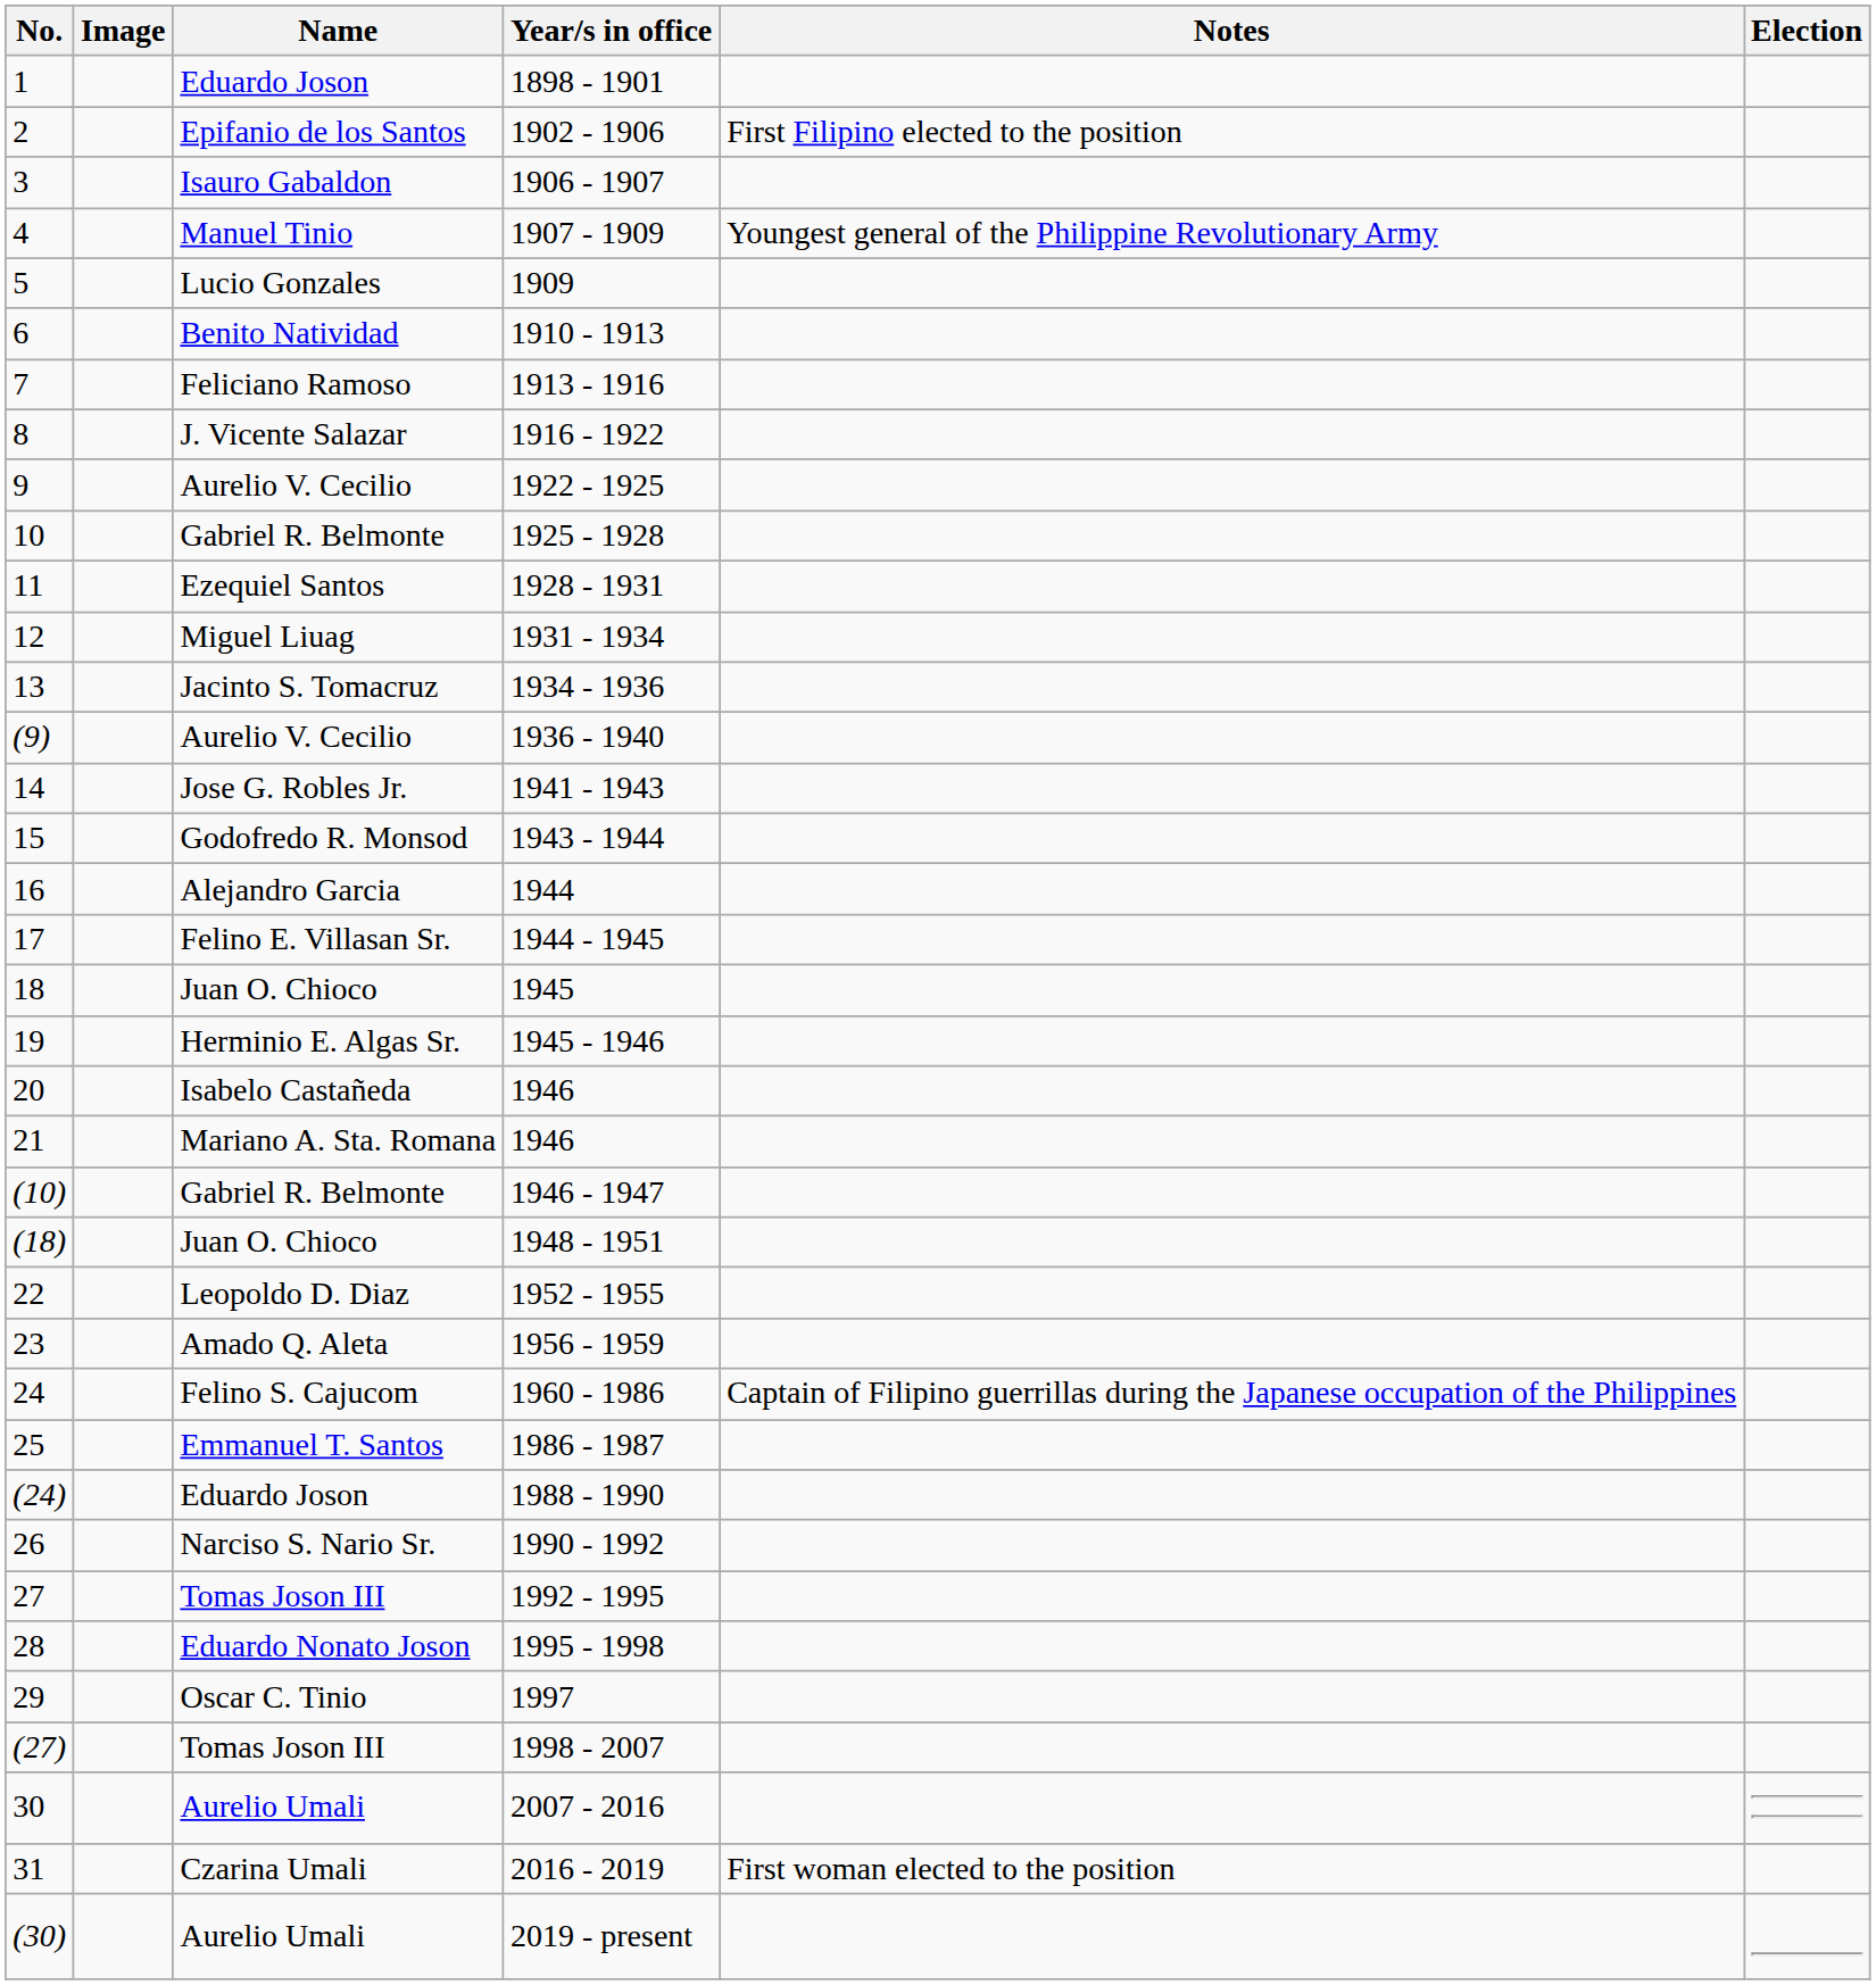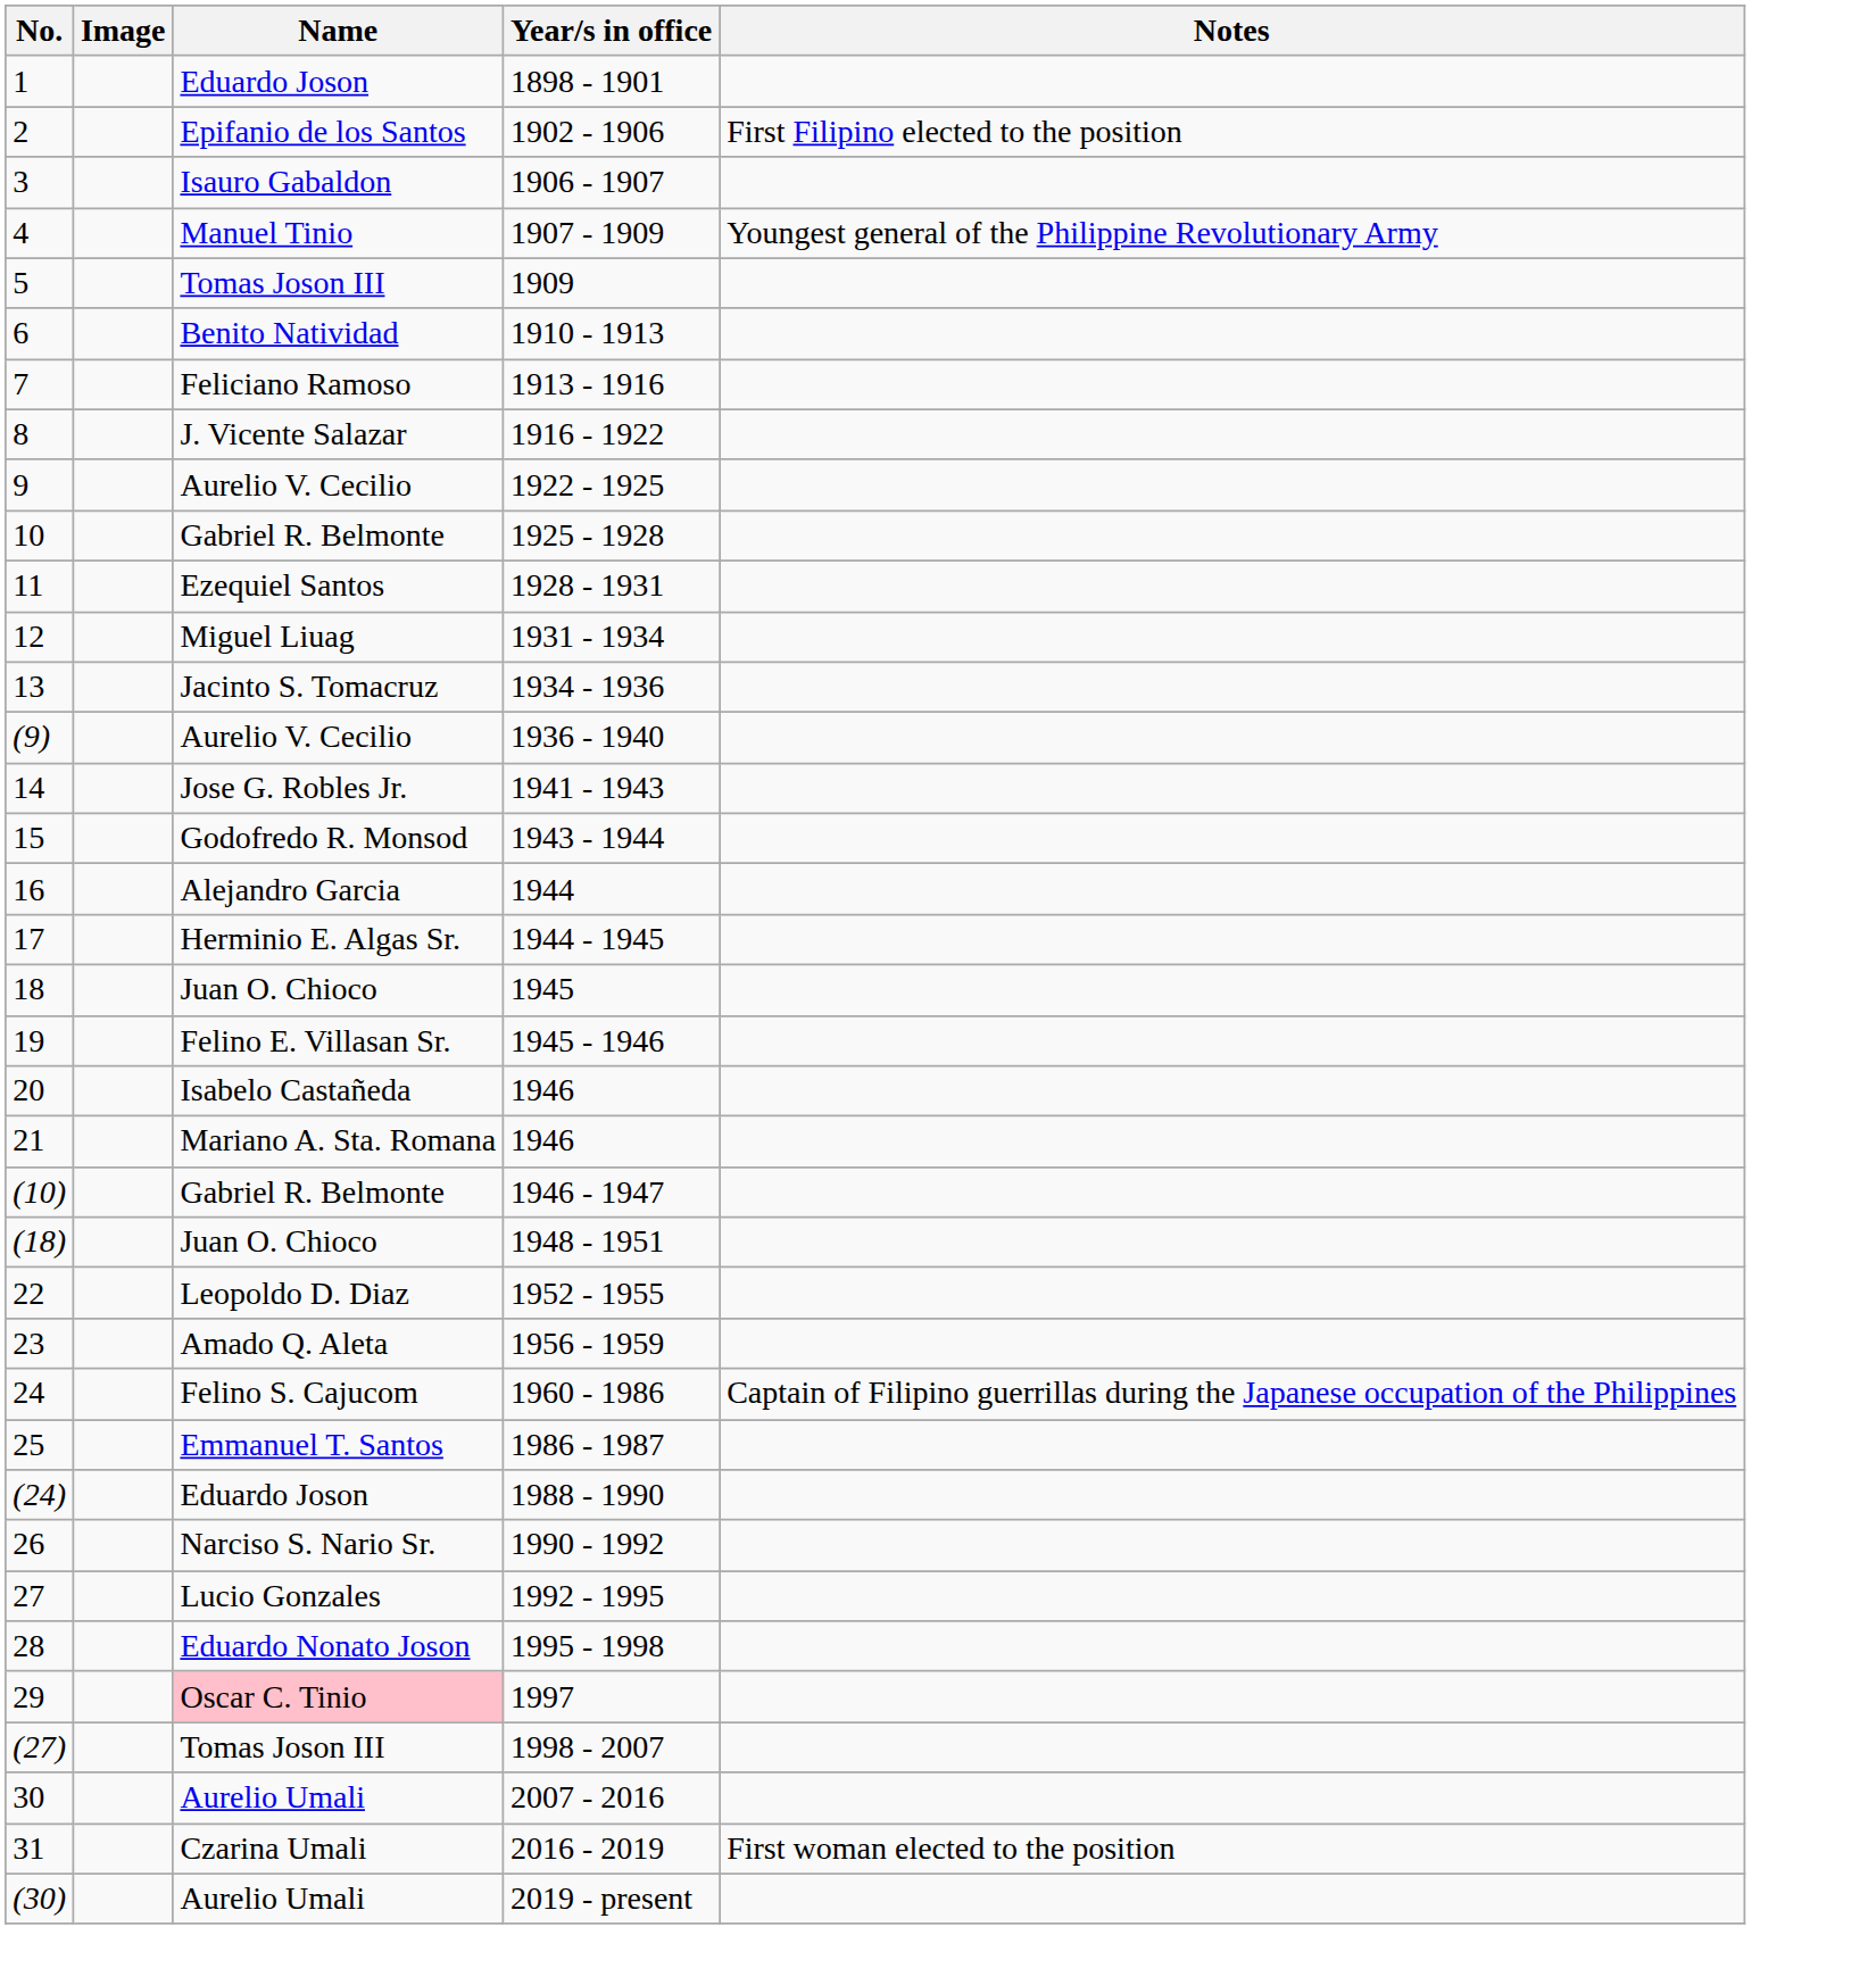- column: Election
5 | Name: Lucio Gonzales -> Tomas Joson III
17 | Name: Felino E. Villasan Sr. -> Herminio E. Algas Sr.
19 | Name: Herminio E. Algas Sr. -> Felino E. Villasan Sr.
27 | Name: Tomas Joson III -> Lucio Gonzales
29 | Name: no background -> pink background
